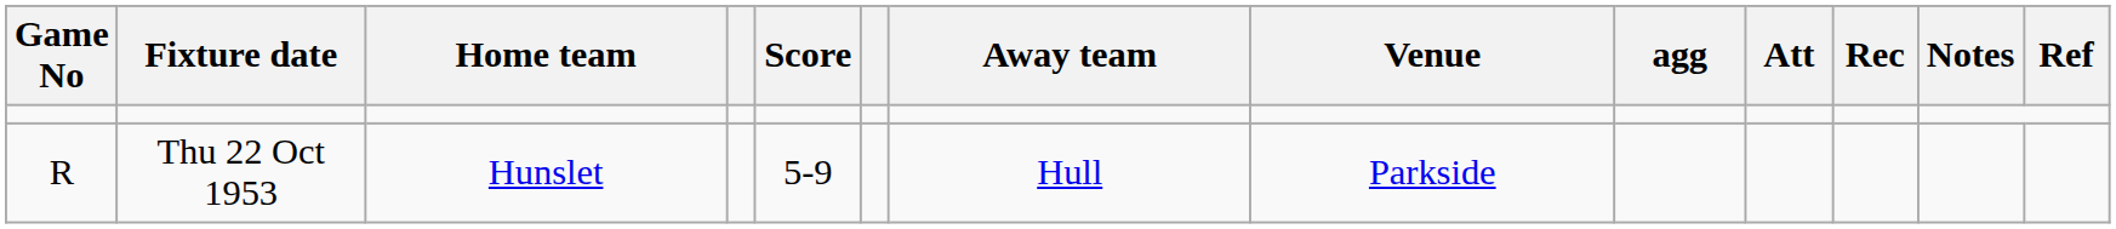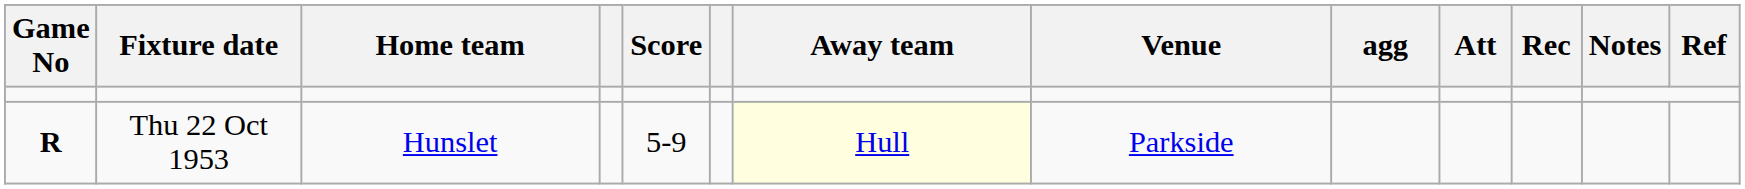Thu 22 Oct 1953 | Game No: normal -> bold
Thu 22 Oct 1953 | Away team: no background -> lightyellow background
